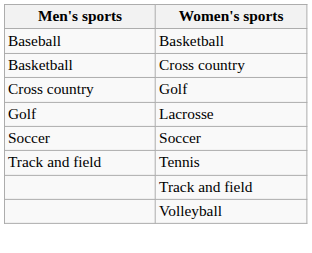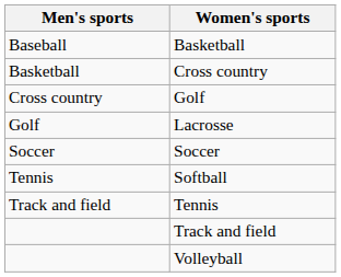+ row: Tennis | Softball
